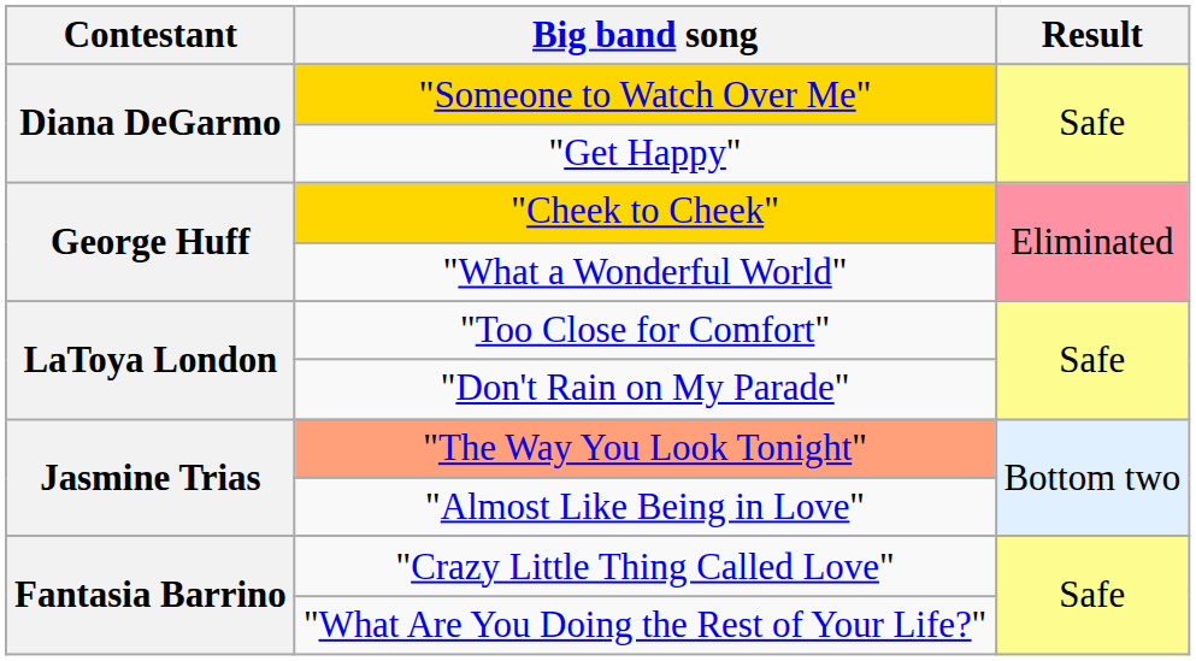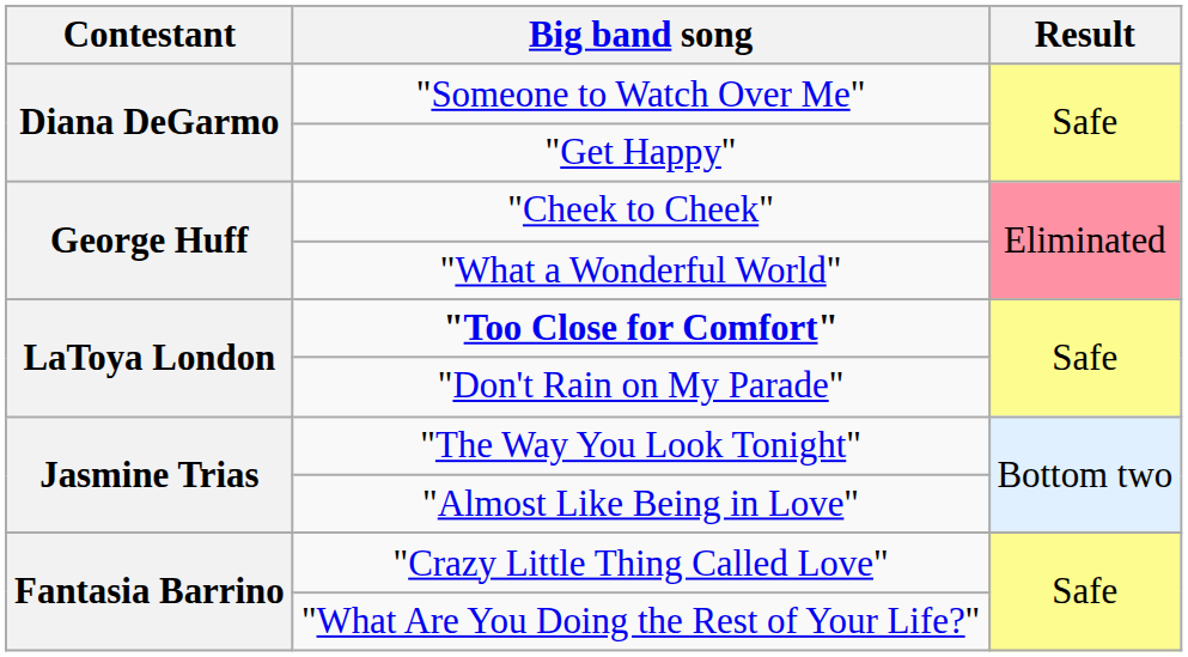"Someone to Watch Over Me" | Big band song: gold background -> no background
"Cheek to Cheek" | Big band song: gold background -> no background
"Too Close for Comfort" | Big band song: normal -> bold
"The Way You Look Tonight" | Big band song: lightsalmon background -> no background
